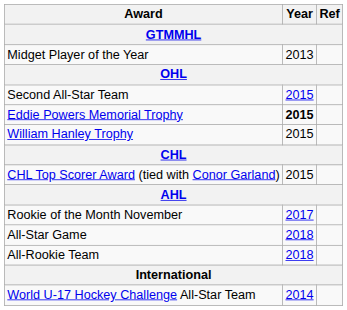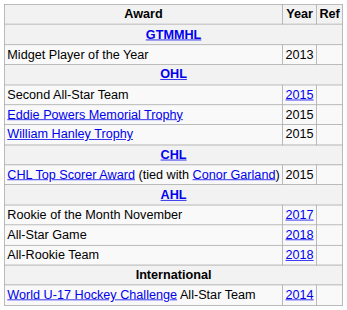Eddie Powers Memorial Trophy | Year: bold -> normal
